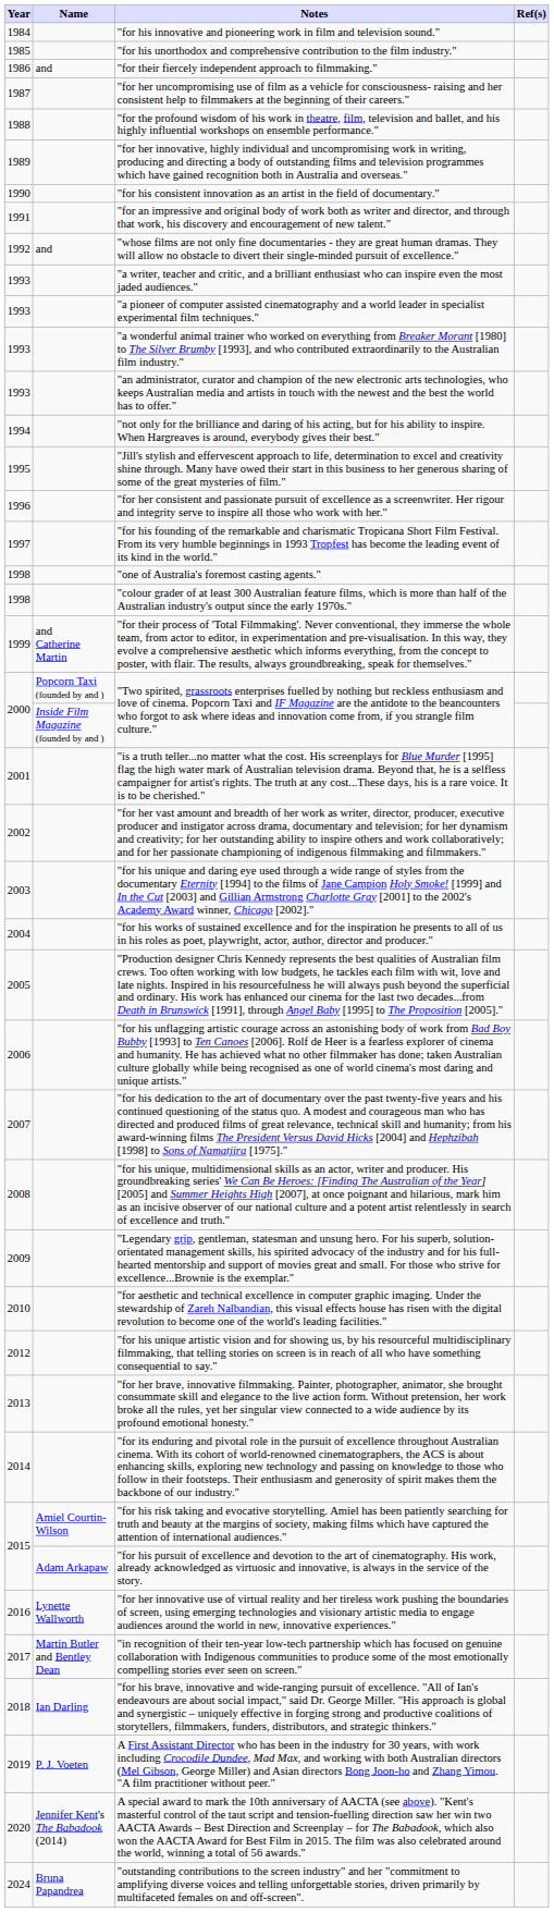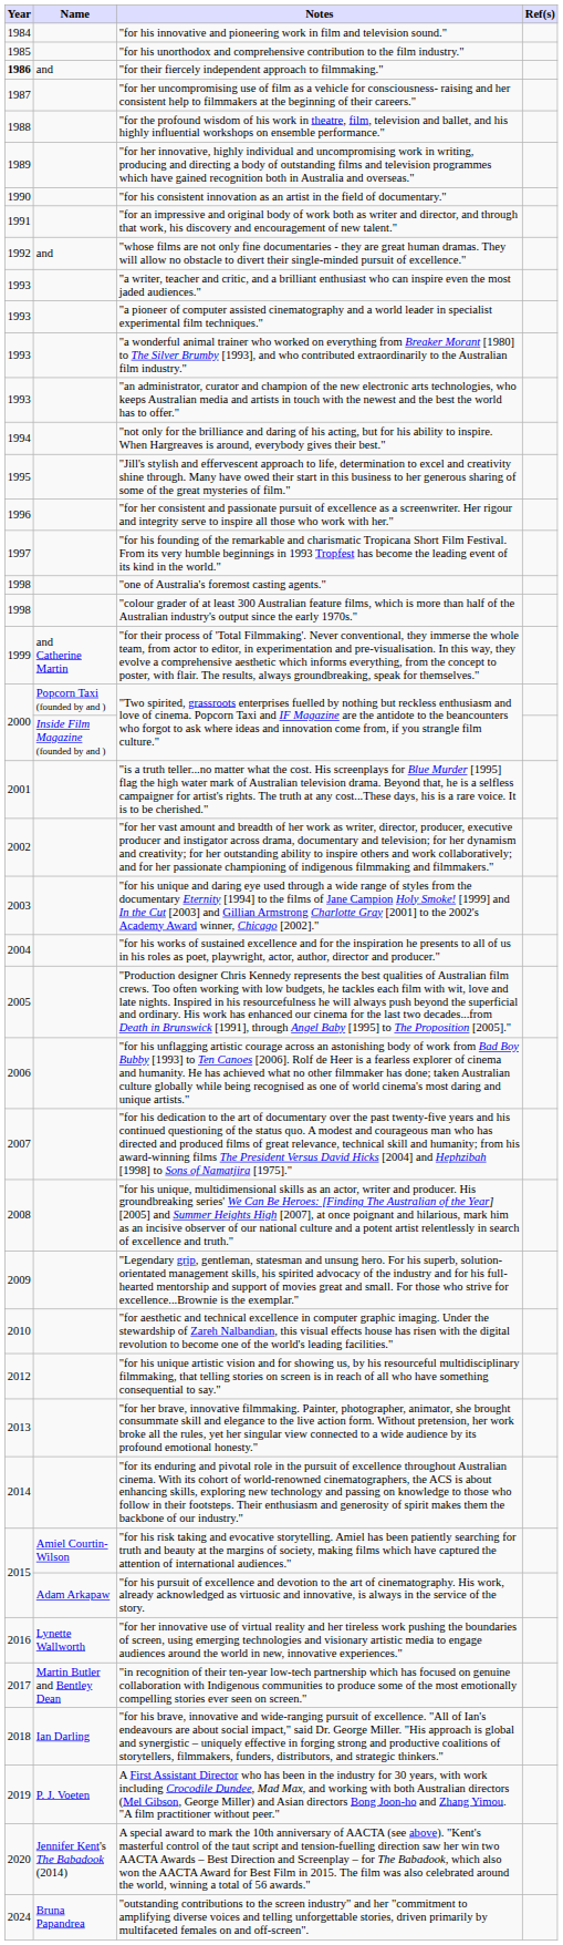"for their fiercely independent approach to filmmaking." | Year: normal -> bold
